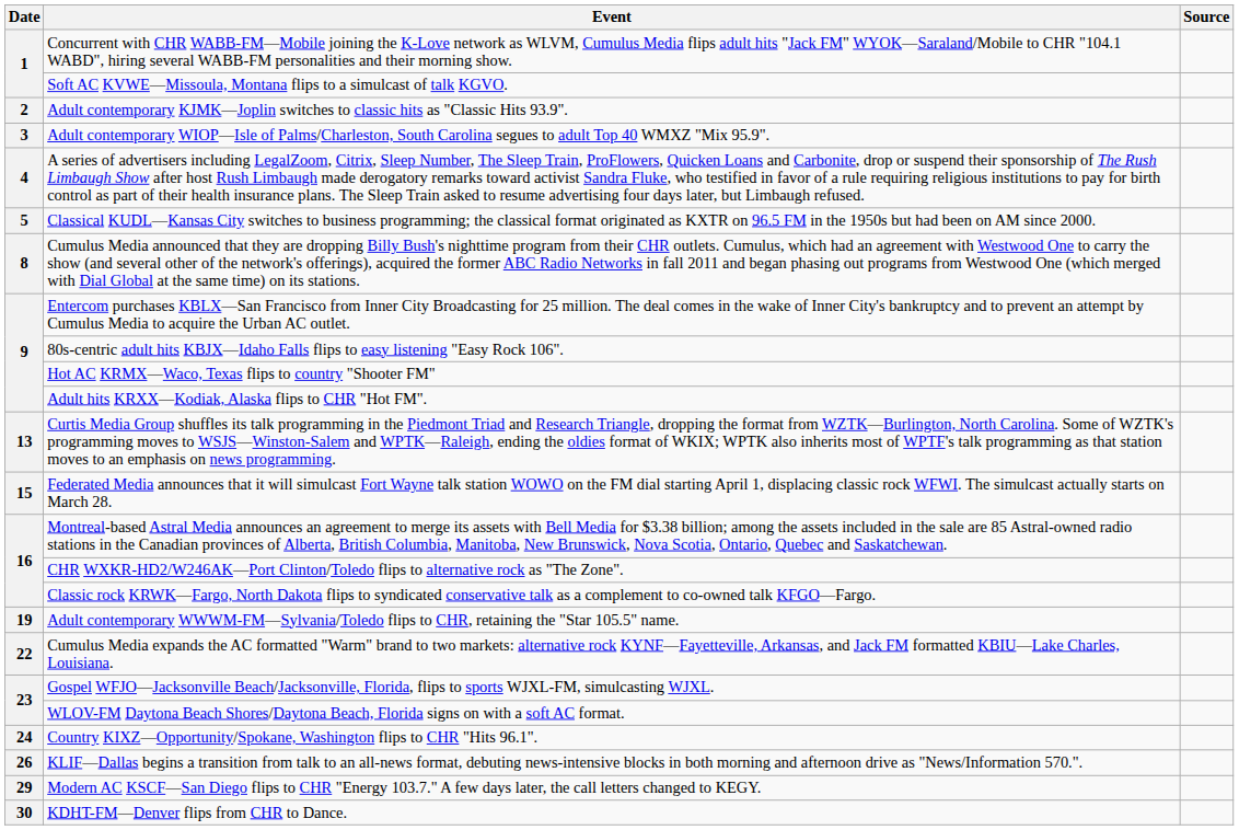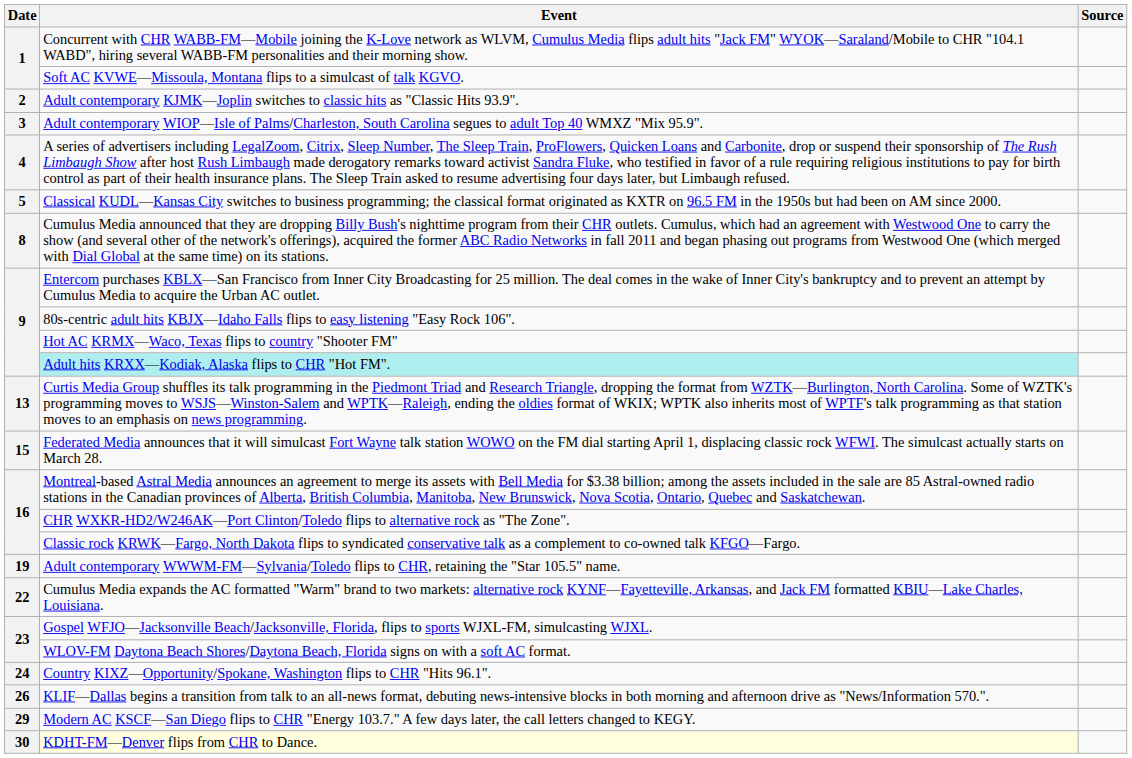Adult hits KRXX—Kodiak, Alaska flips to CHR "Hot FM". | Event: no background -> paleturquoise background
KDHT-FM—Denver flips from CHR to Dance. | Event: no background -> lightyellow background
